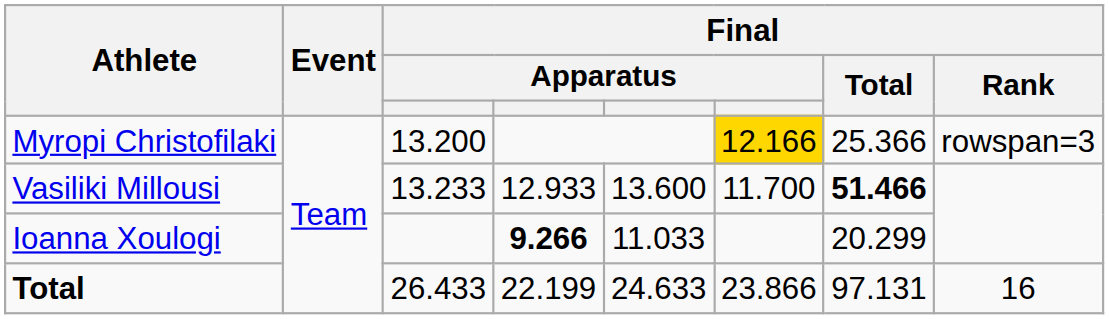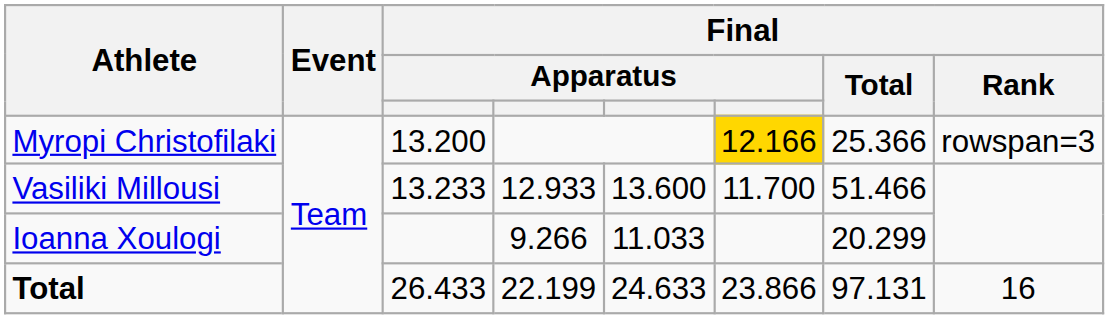Vasiliki Millousi | Final / Total: bold -> normal
Ioanna Xoulogi | column 4: bold -> normal
